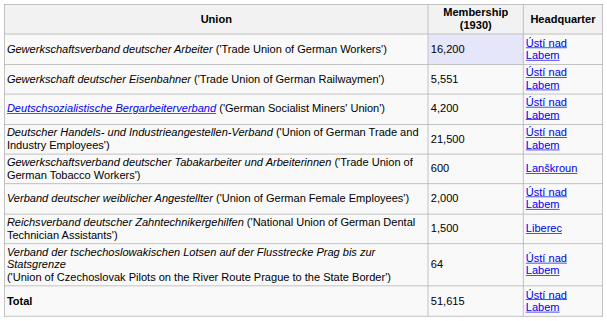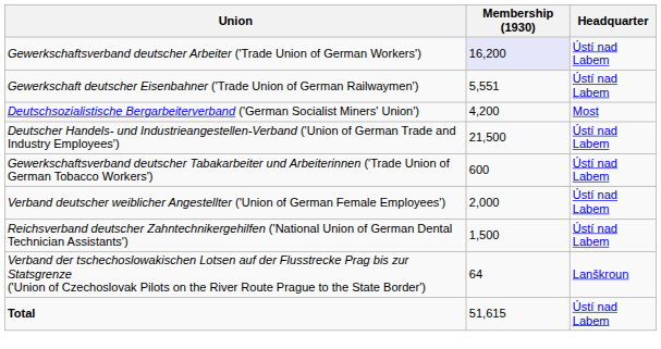row 4 | Headquarter: Ústí nad Labem -> Most
row 6 | Headquarter: Lanškroun -> Ústí nad Labem
row 8 | Headquarter: Liberec -> Ústí nad Labem
row 9 | Headquarter: Ústí nad Labem -> Lanškroun
